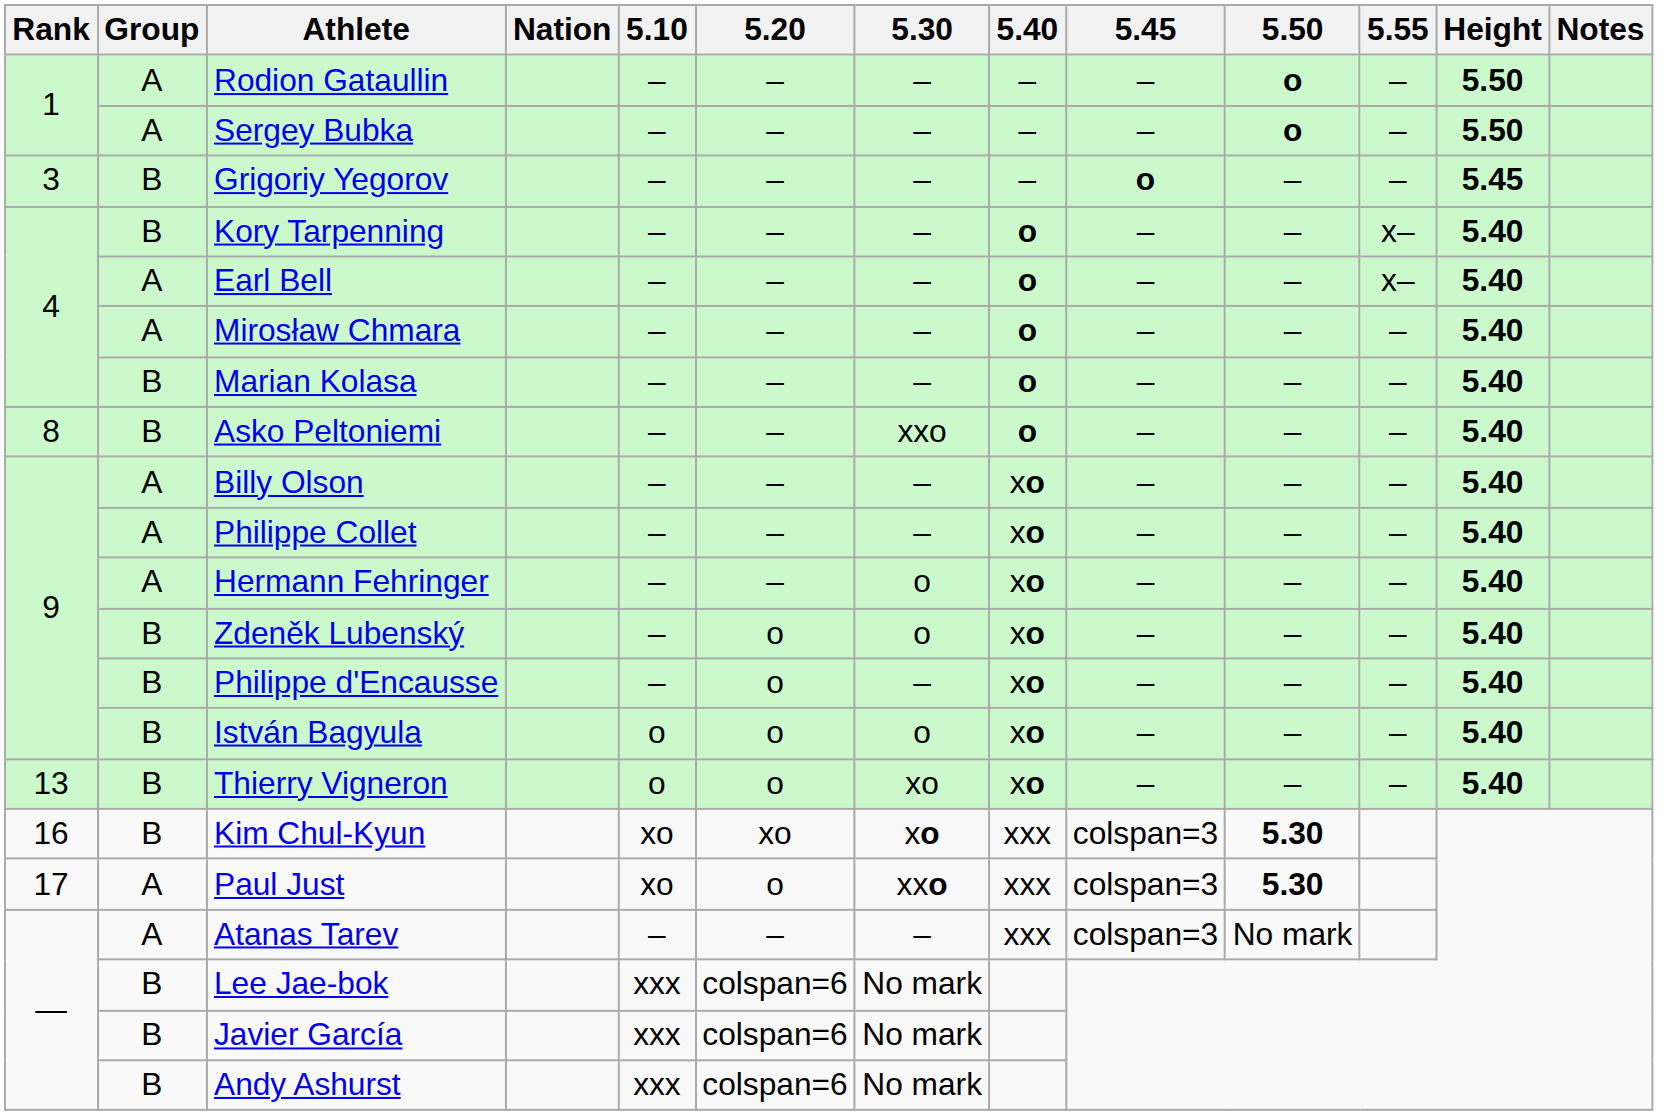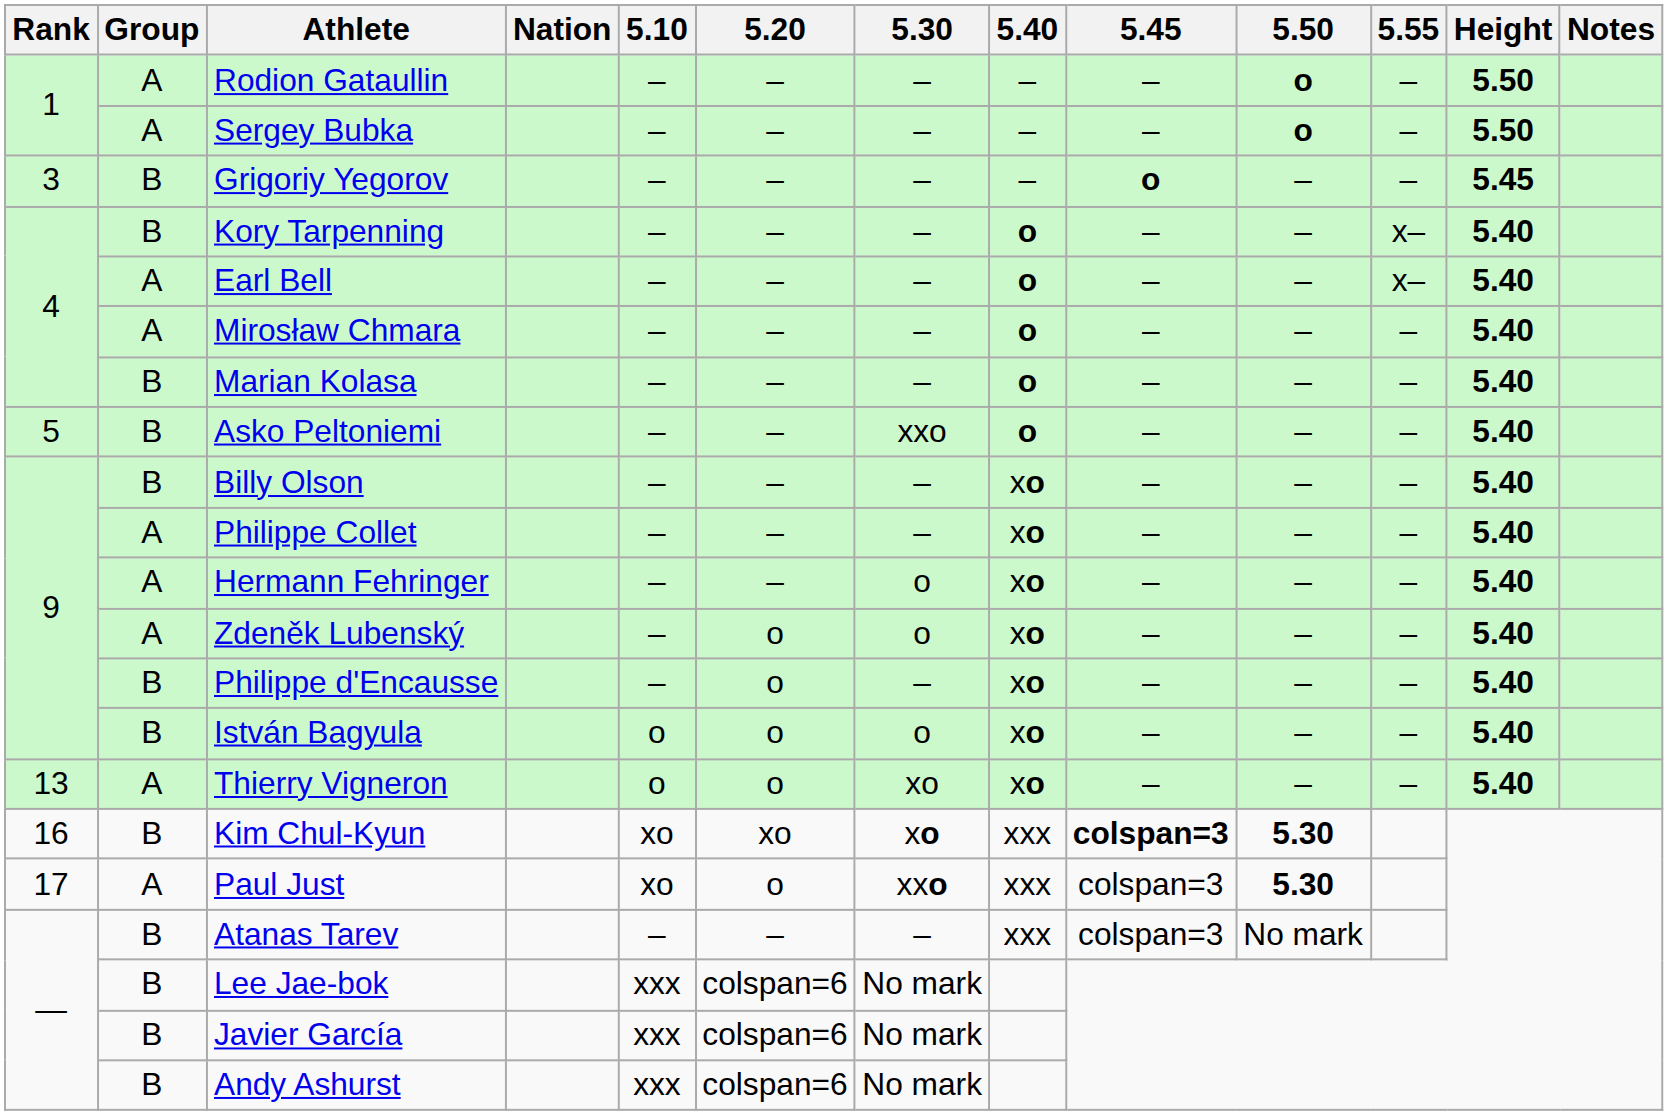Asko Peltoniemi | Rank: 8 -> 5
Billy Olson | Group: A -> B
Zdeněk Lubenský | Group: B -> A
Thierry Vigneron | Group: B -> A
Kim Chul-Kyun | 5.45: normal -> bold
Atanas Tarev | Group: A -> B
